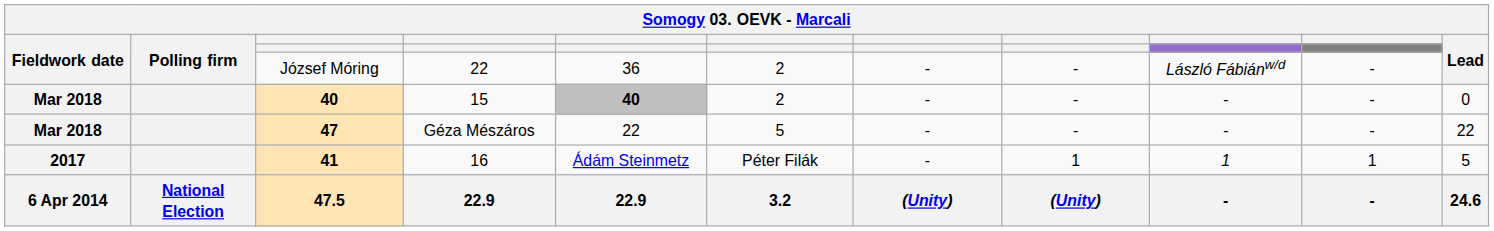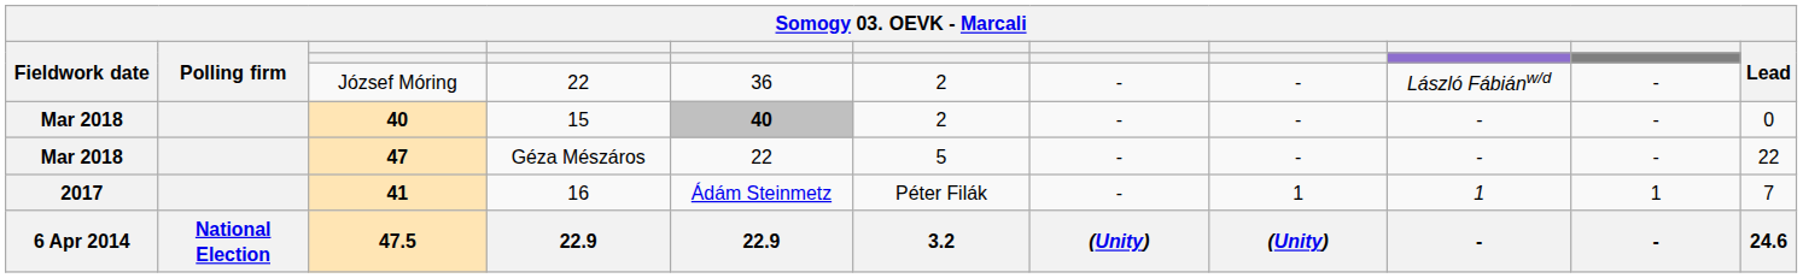41 | Lead: 5 -> 7
